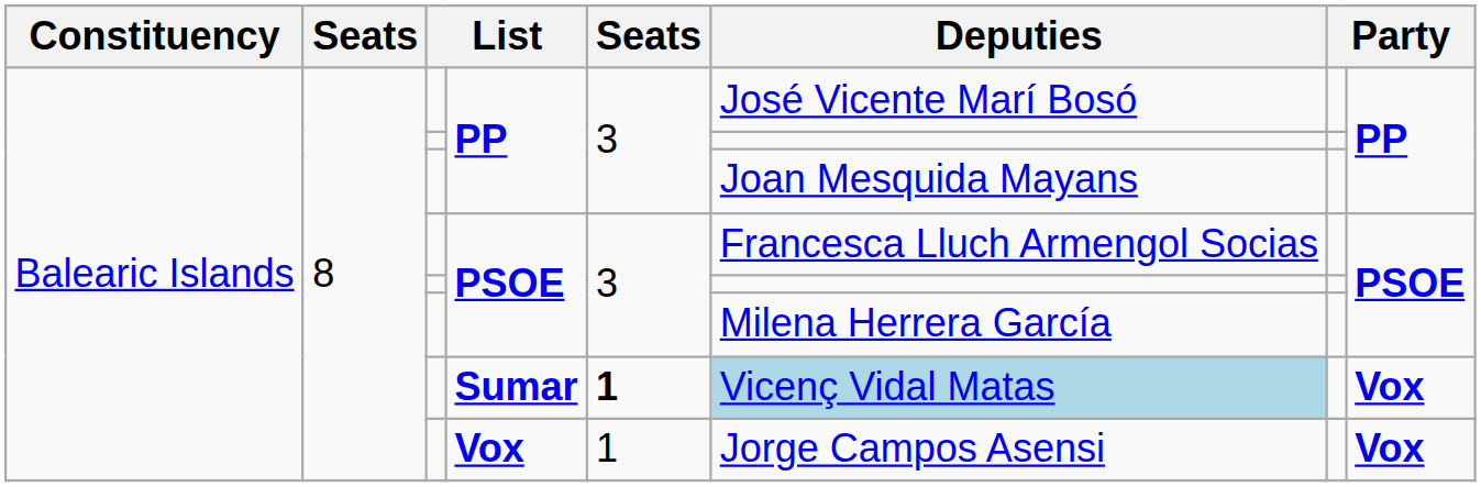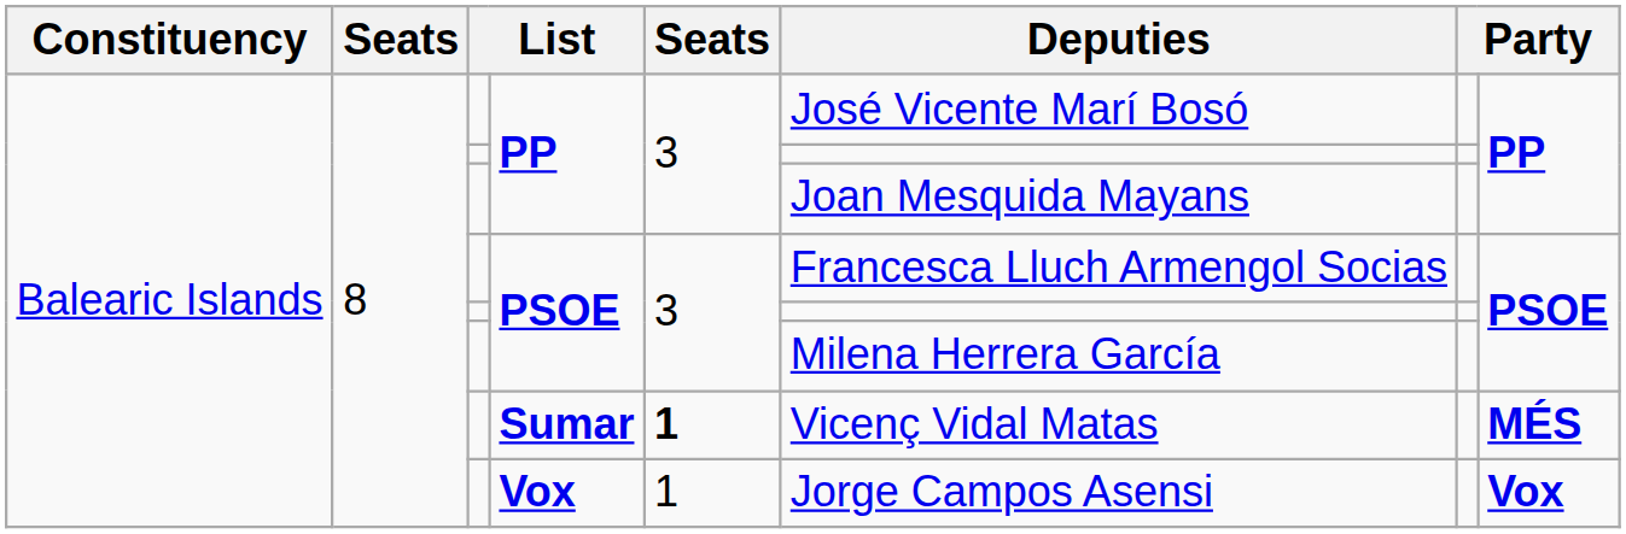Sumar | Deputies: lightblue background -> no background
Sumar | column 8: Vox -> MÉS
